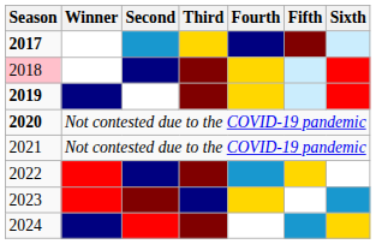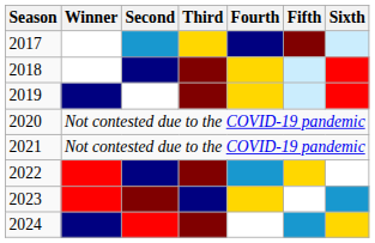2017 | Season: bold -> normal
2018 | Season: pink background -> no background
2019 | Season: bold -> normal
2020 | Season: bold -> normal
